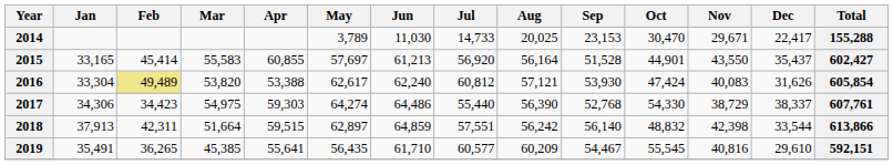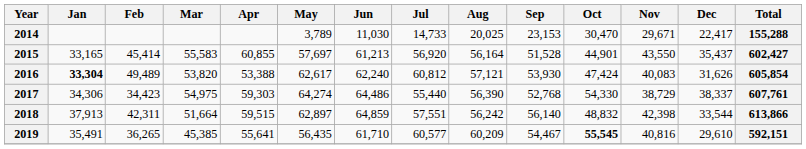2016 | Jan: normal -> bold
2016 | Feb: khaki background -> no background
2019 | Oct: normal -> bold
